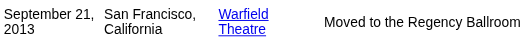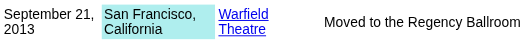September 21, 2013 | column 2: no background -> paleturquoise background
